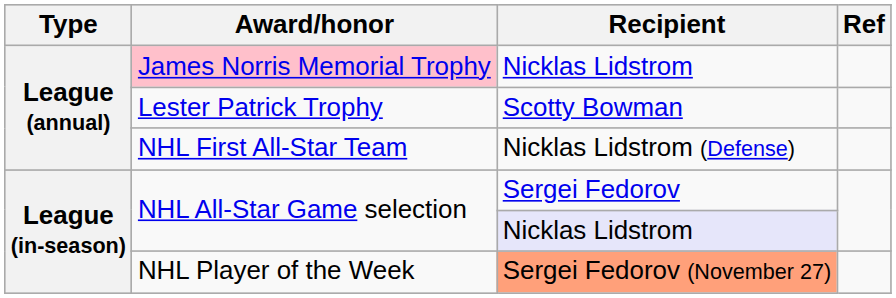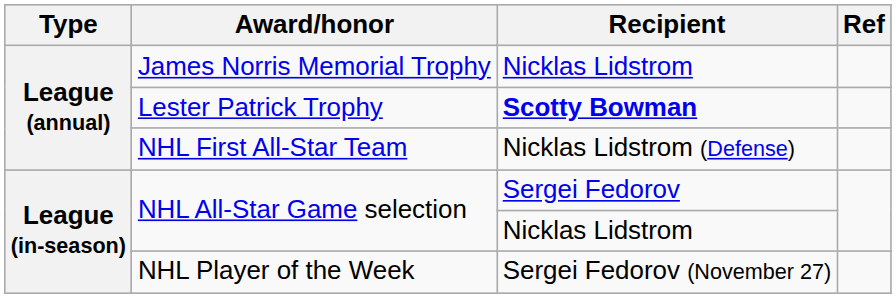James Norris Memorial Trophy | Award/honor: pink background -> no background
Lester Patrick Trophy | Recipient: normal -> bold
NHL All-Star Game selection / Nicklas Lidstrom | Recipient: lavender background -> no background
NHL Player of the Week | Recipient: lightsalmon background -> no background
